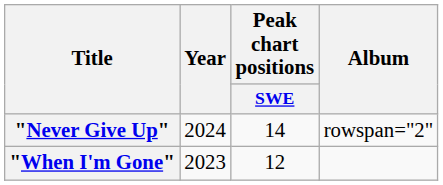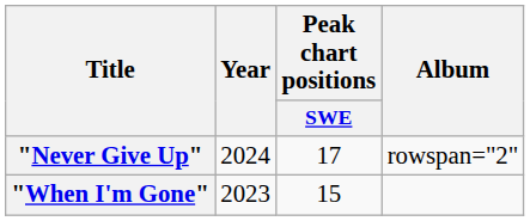"Never Give Up" | Peak chart positions / SWE: 14 -> 17
"When I'm Gone" | Peak chart positions / SWE: 12 -> 15
